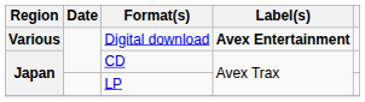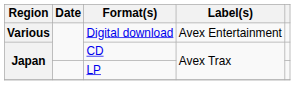Digital download | Label(s): bold -> normal
